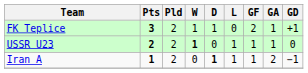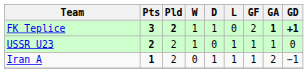FK Teplice | Pld: normal -> bold
FK Teplice | GA: normal -> bold
FK Teplice | GD: normal -> bold
USSR U23 | W: bold -> normal
Iran A | D: bold -> normal
